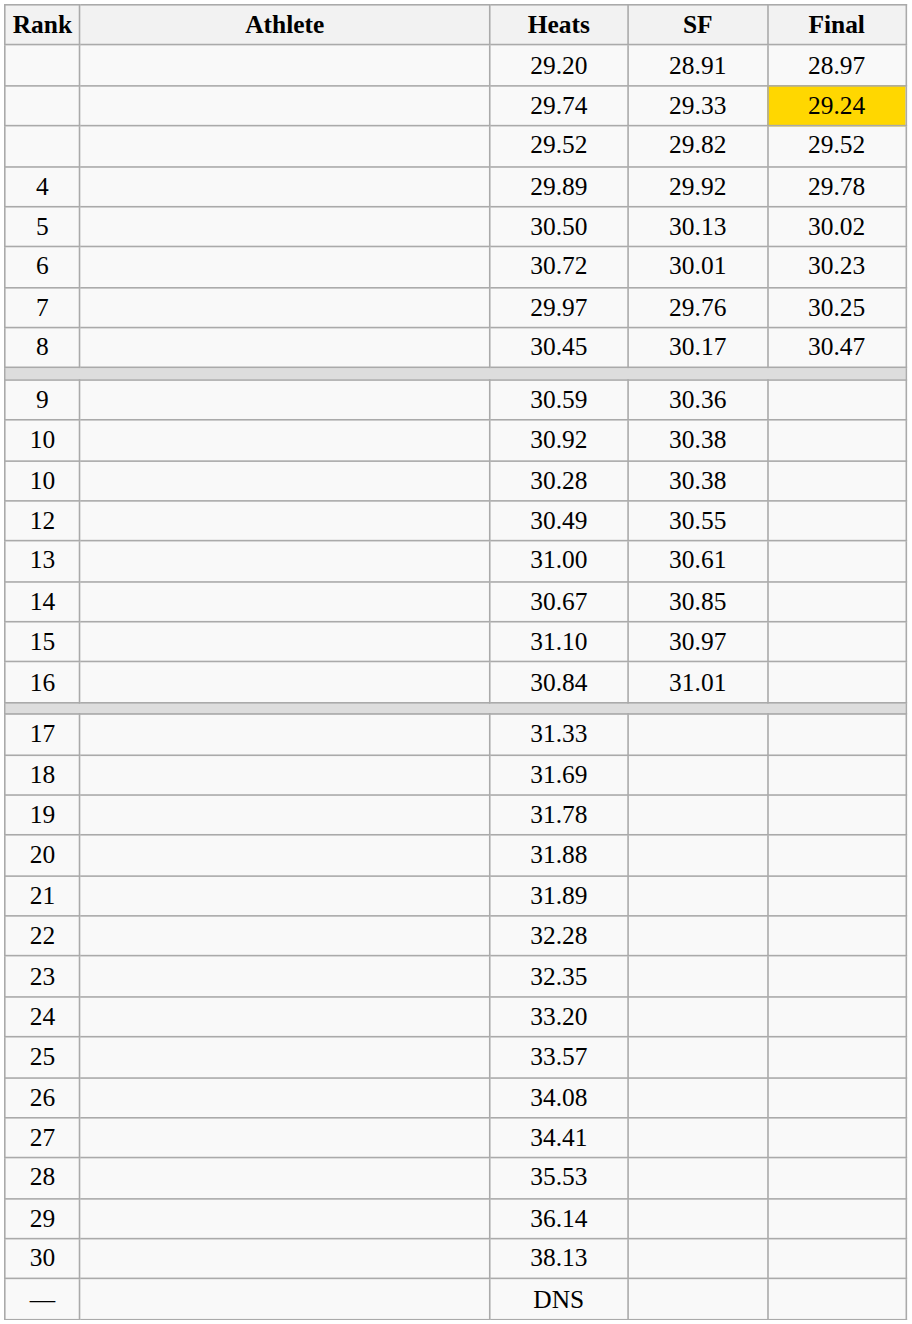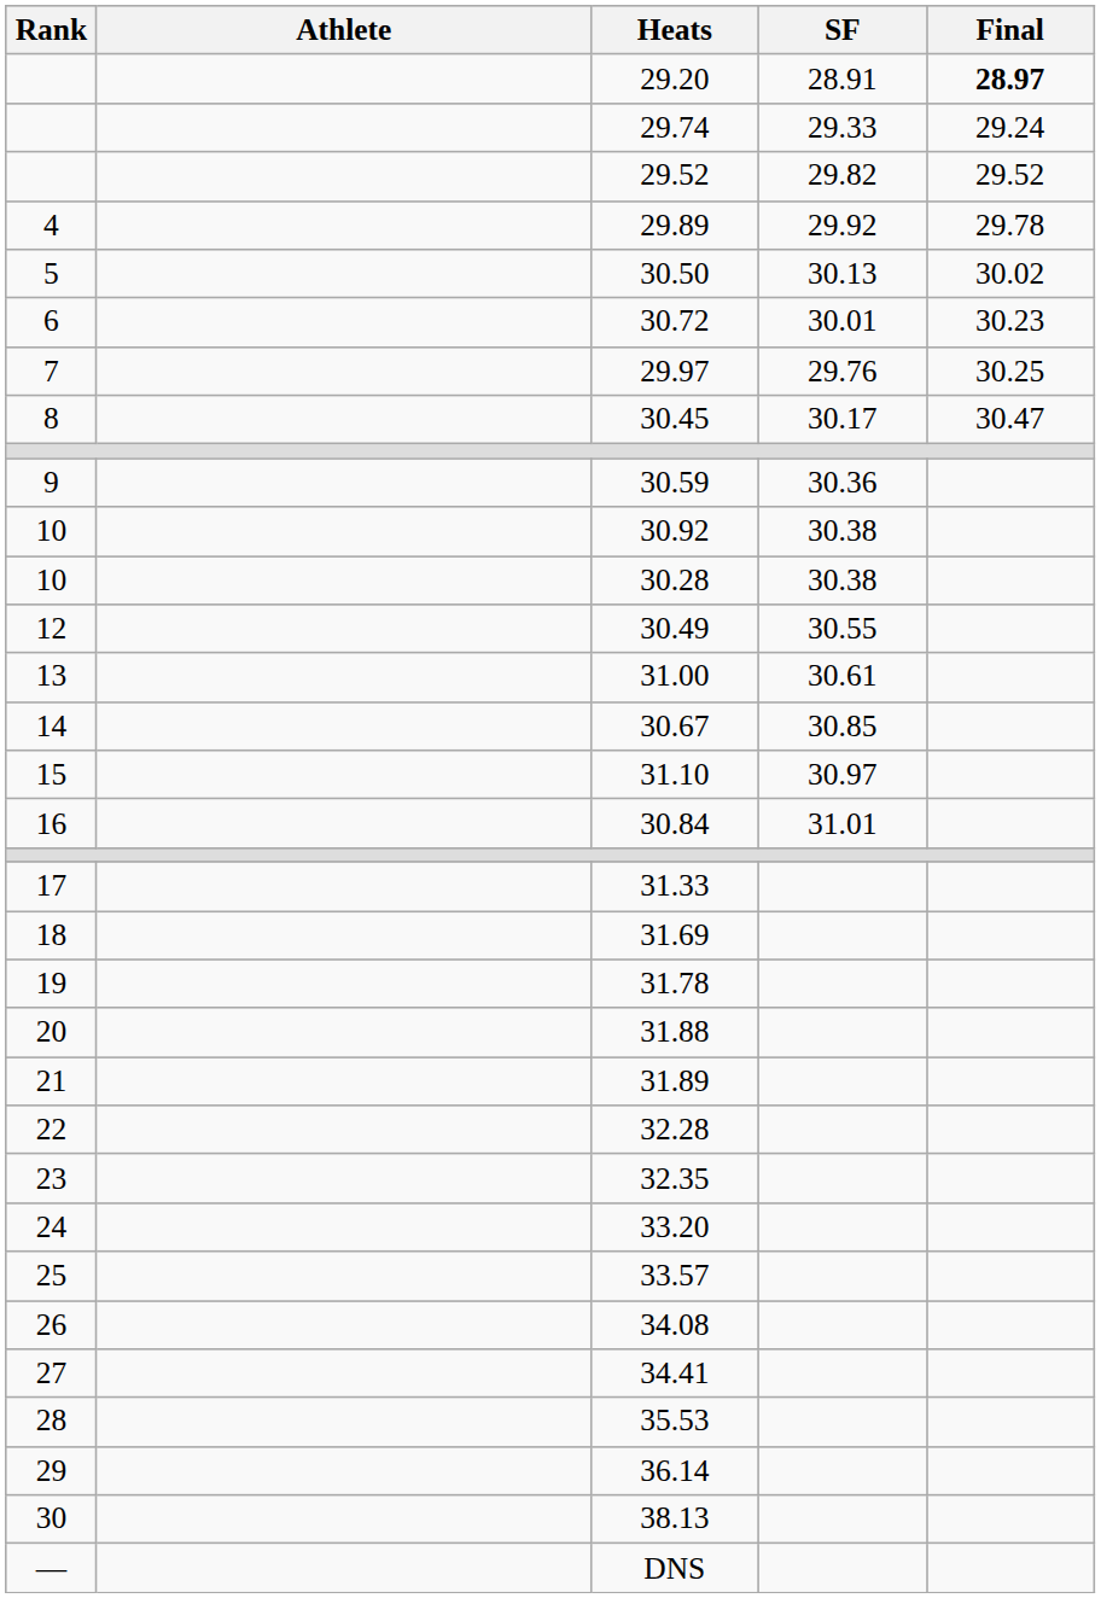29.20 | Final: normal -> bold
29.74 | Final: gold background -> no background
